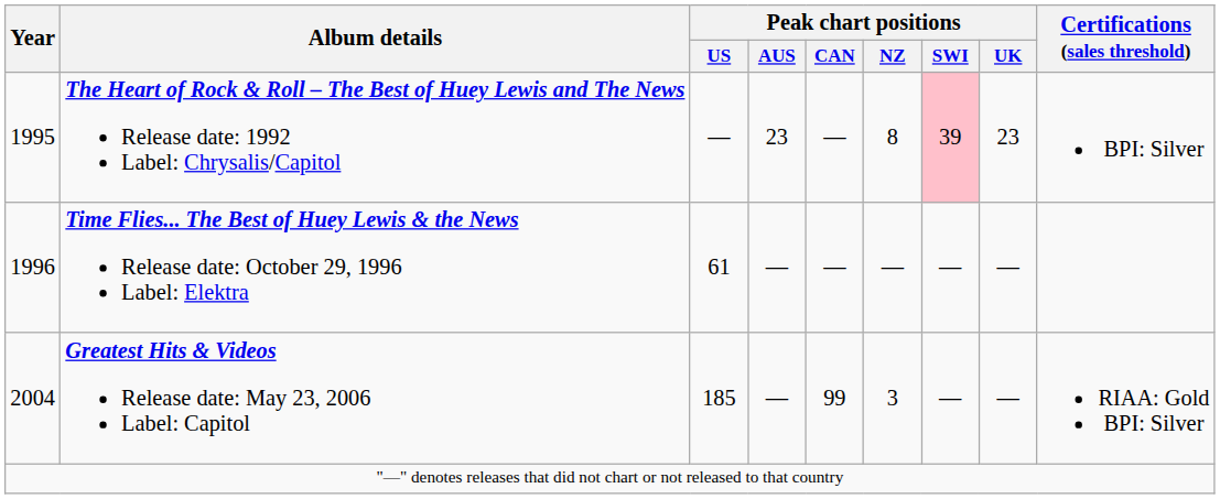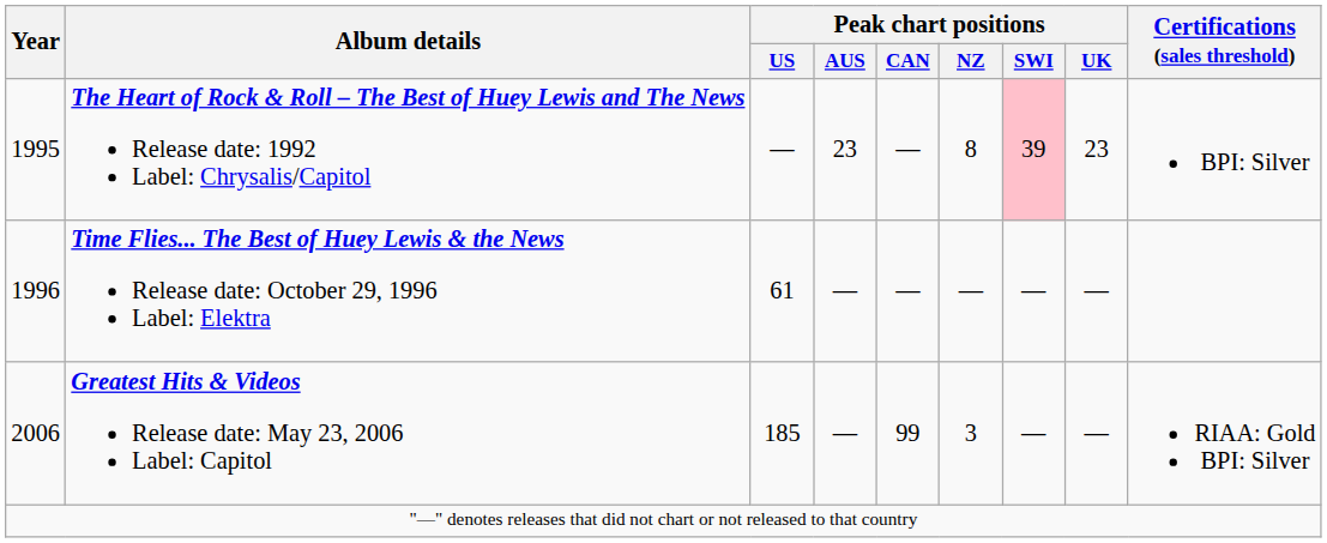row 5 | Year: 2004 -> 2006
